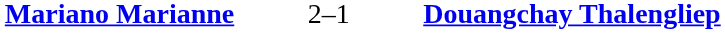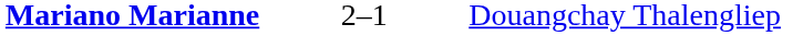Mariano Marianne | column 3: bold -> normal
